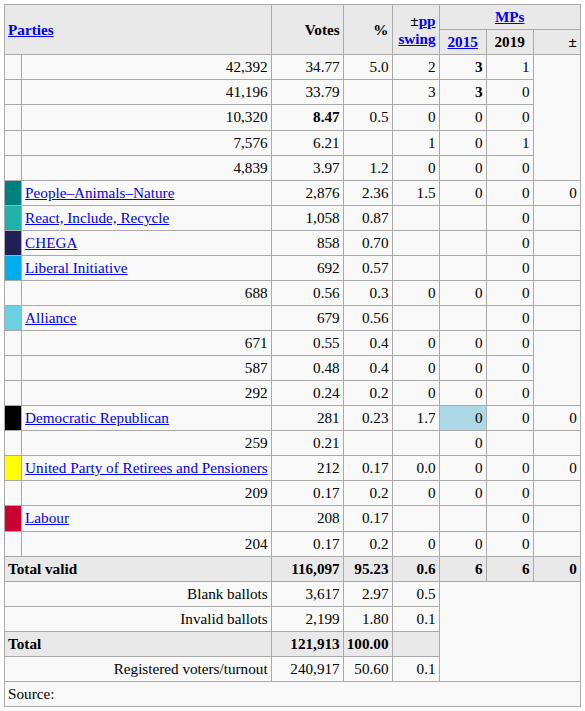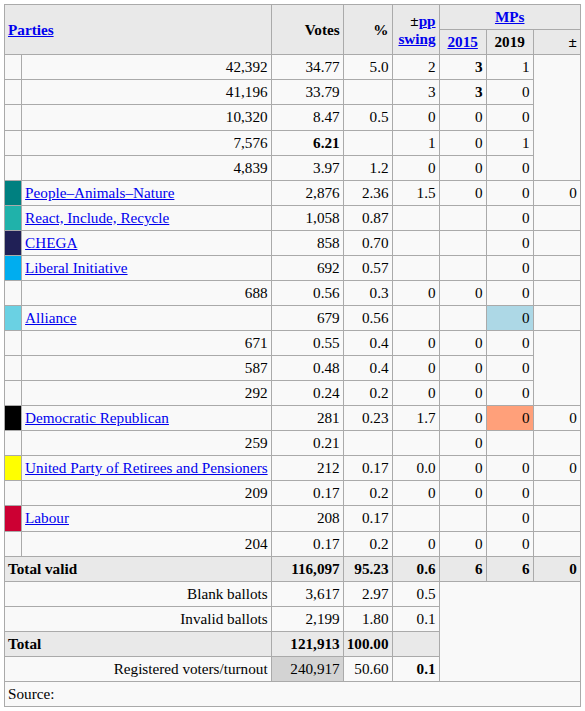10,320 | Votes: bold -> normal
7,576 | Votes: normal -> bold
Alliance | MPs / 2019: no background -> lightblue background
Democratic Republican | MPs / 2015: lightblue background -> no background
Democratic Republican | MPs / 2019: no background -> lightsalmon background
Registered voters/turnout | Votes: no background -> lightgrey background
Registered voters/turnout | ±pp swing: normal -> bold
